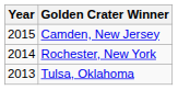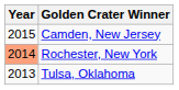Rochester, New York | Year: no background -> lightsalmon background
